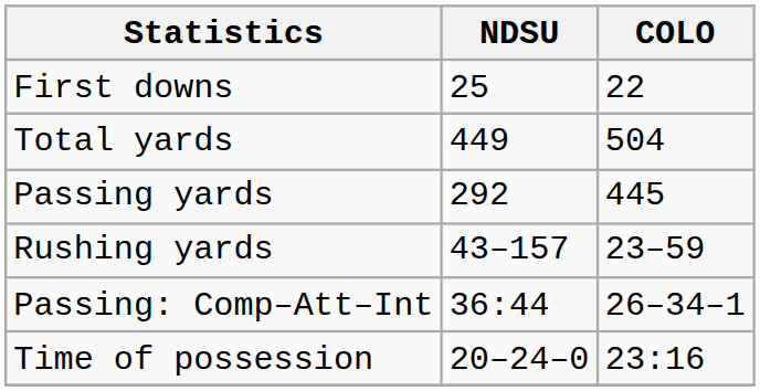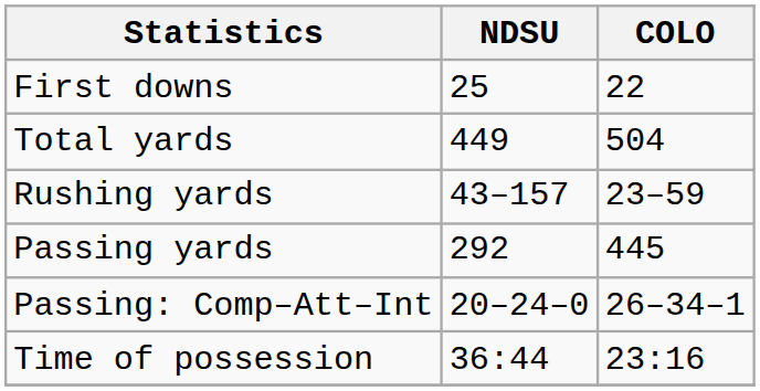rows swapped: Rushing yards <-> Passing yards
Passing: Comp–Att–Int | NDSU: 36:44 -> 20–24–0
Time of possession | NDSU: 20–24–0 -> 36:44
